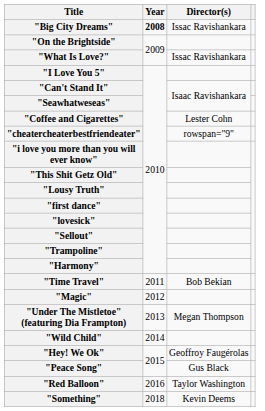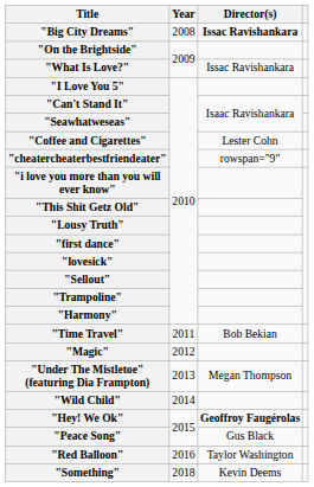"Big City Dreams" | Year: bold -> normal
"Big City Dreams" | Director(s): normal -> bold
"Hey! We Ok" | Director(s): normal -> bold
